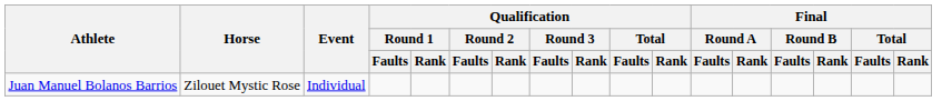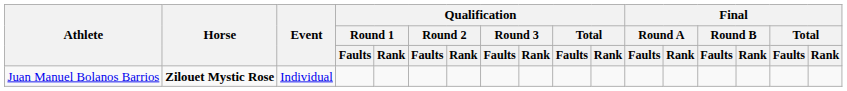Juan Manuel Bolanos Barrios | Horse: normal -> bold
